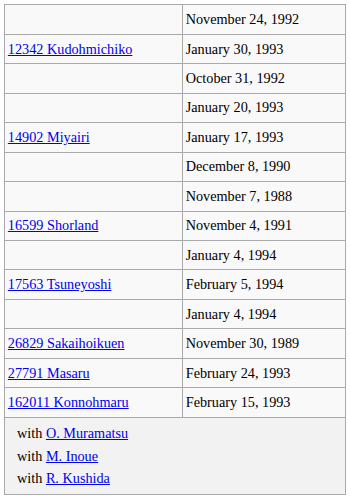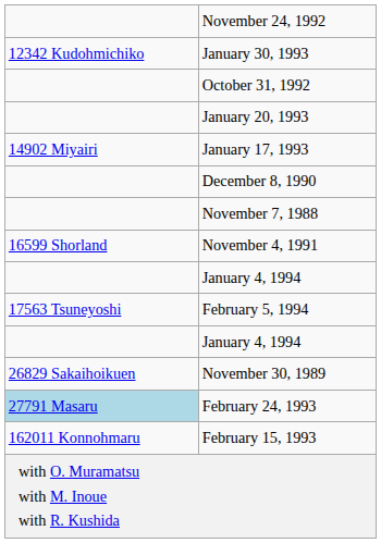row 13 | column 1: no background -> lightblue background
